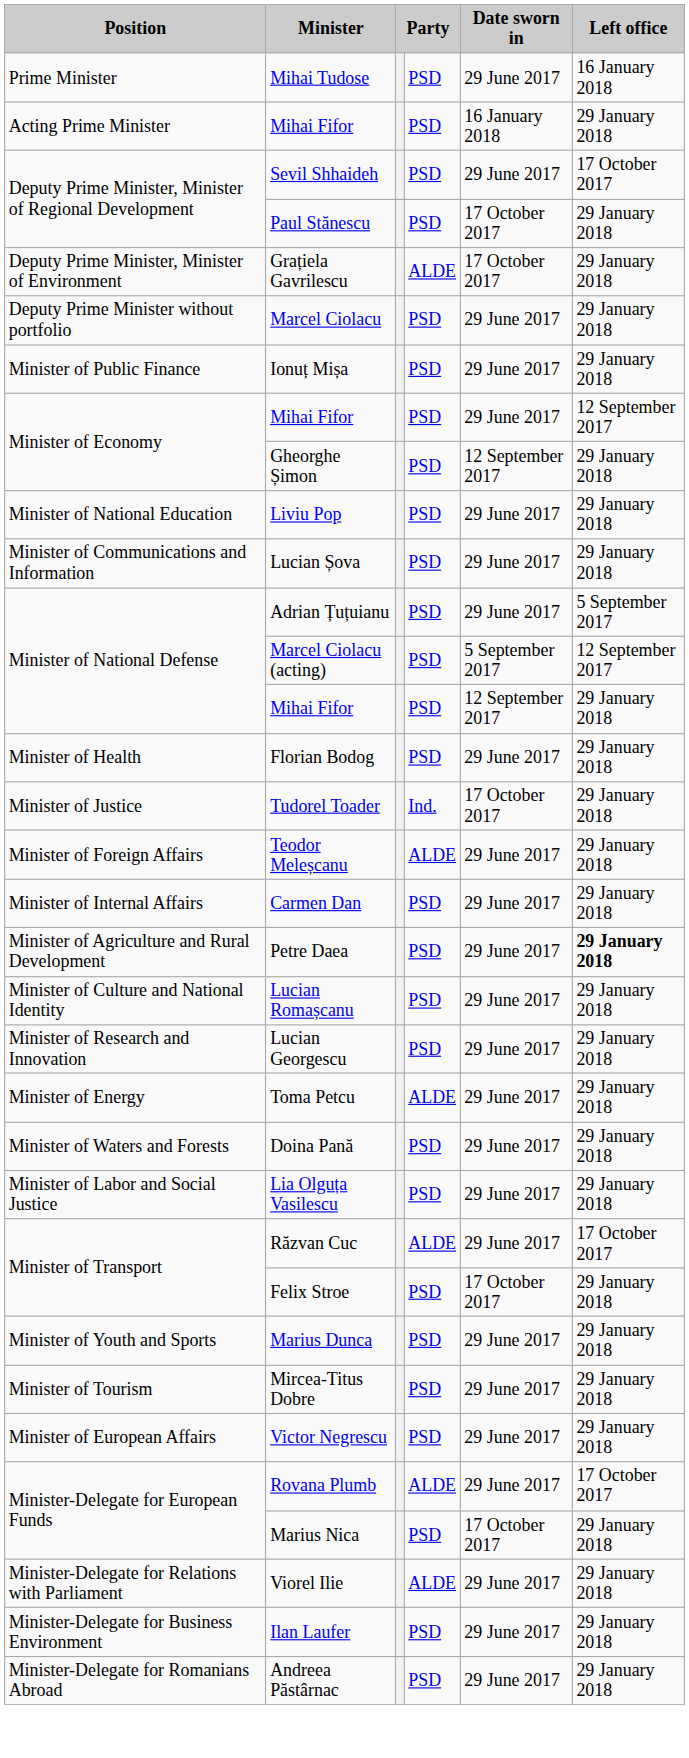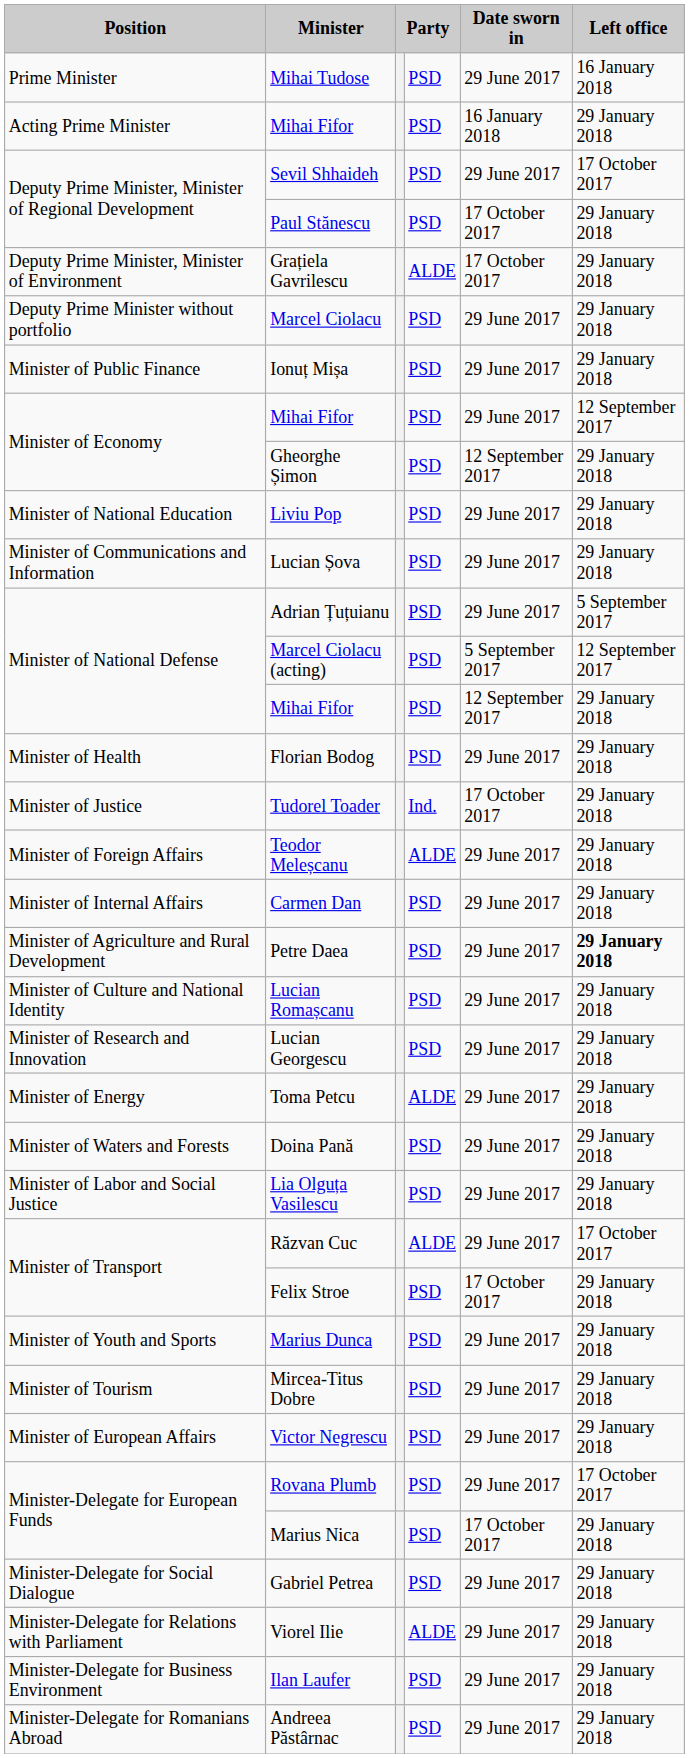Rovana Plumb | column 4: ALDE -> PSD
+ row: Minister-Delegate for Social Dialogue | Gabriel Petrea | PSD | 29 June 2017 | 29 January 2018
